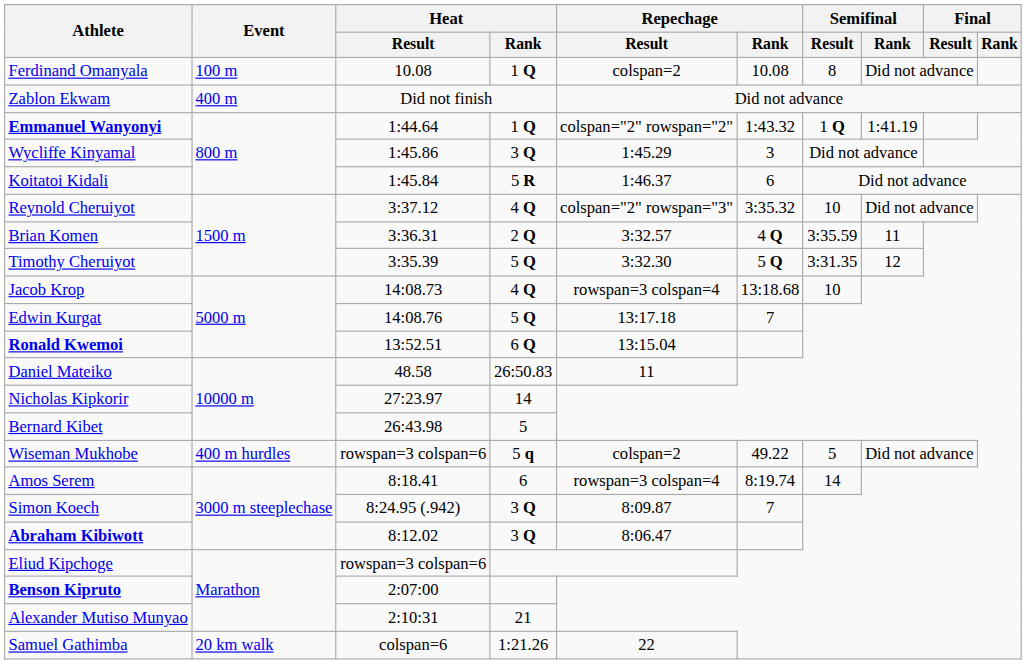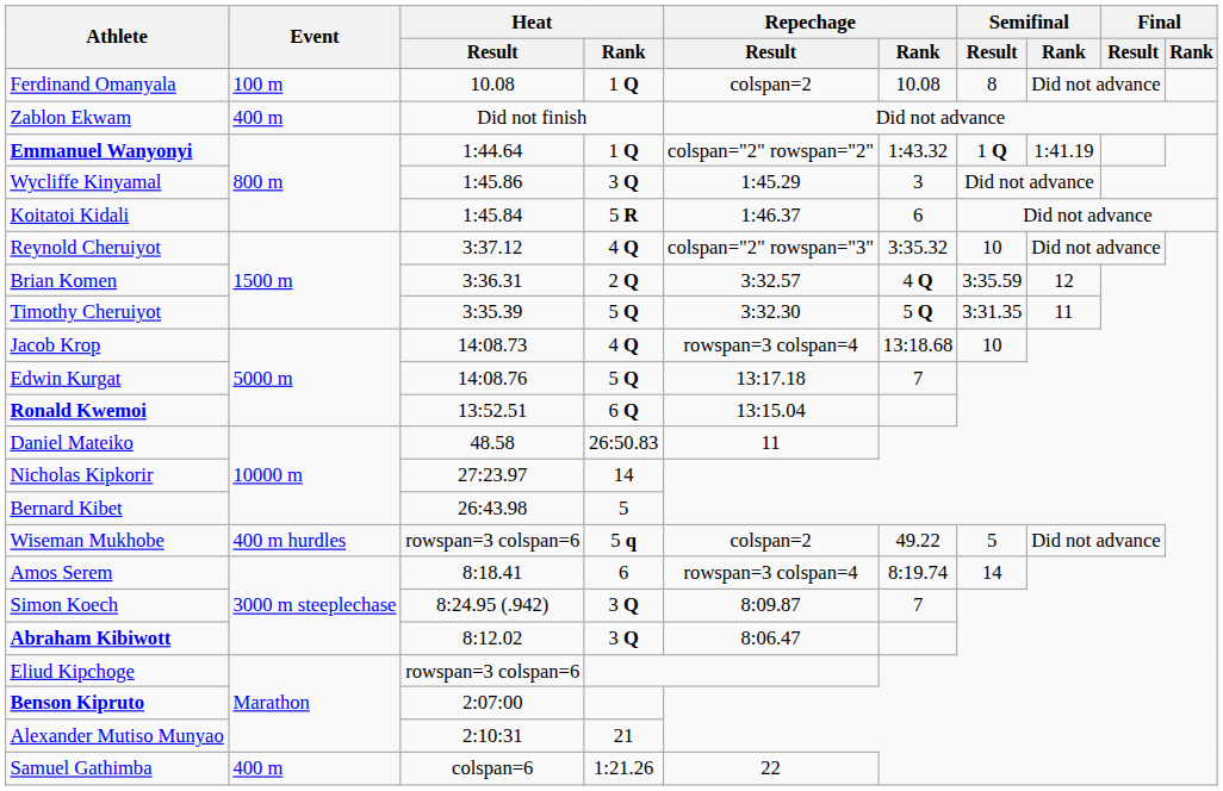Brian Komen | Semifinal / Rank: 11 -> 12
Timothy Cheruiyot | Semifinal / Rank: 12 -> 11
Samuel Gathimba | Event: 20 km walk -> 400 m
